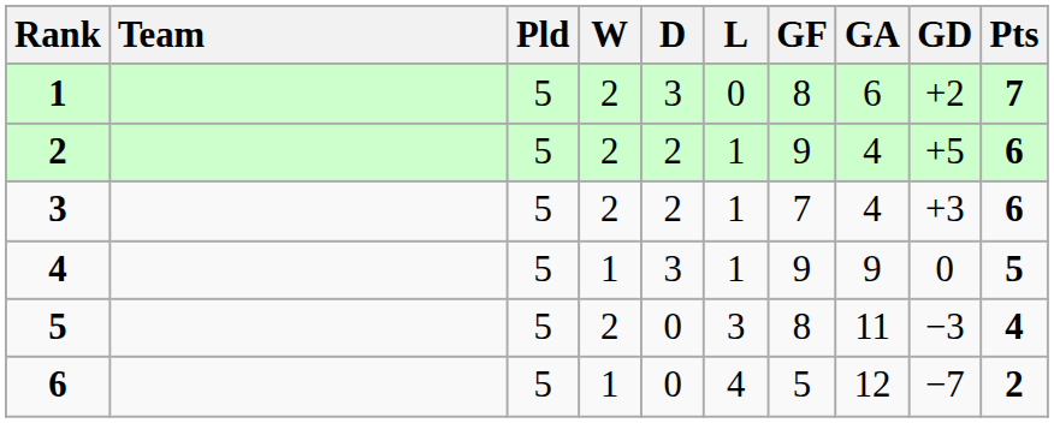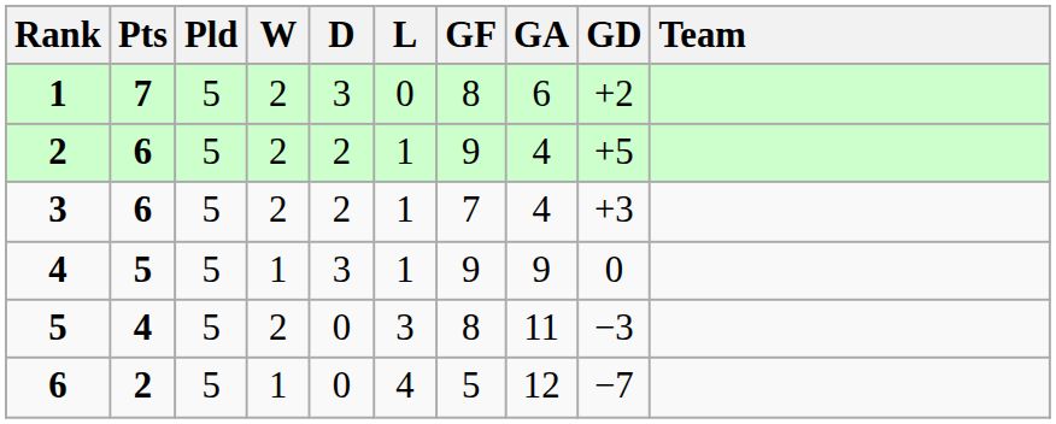columns swapped: Team <-> Pts
